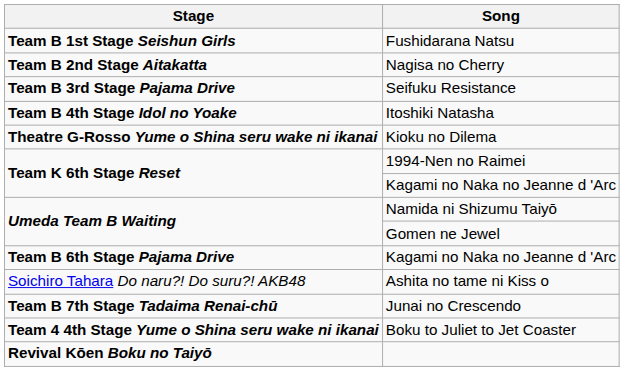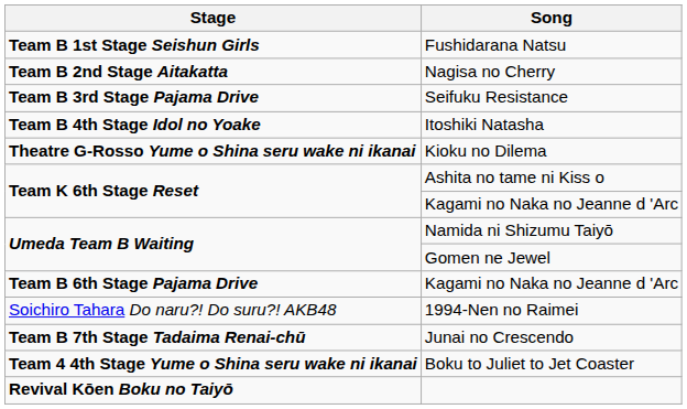row 7 | Song: 1994-Nen no Raimei -> Ashita no tame ni Kiss o
row 12 | Song: Ashita no tame ni Kiss o -> 1994-Nen no Raimei
